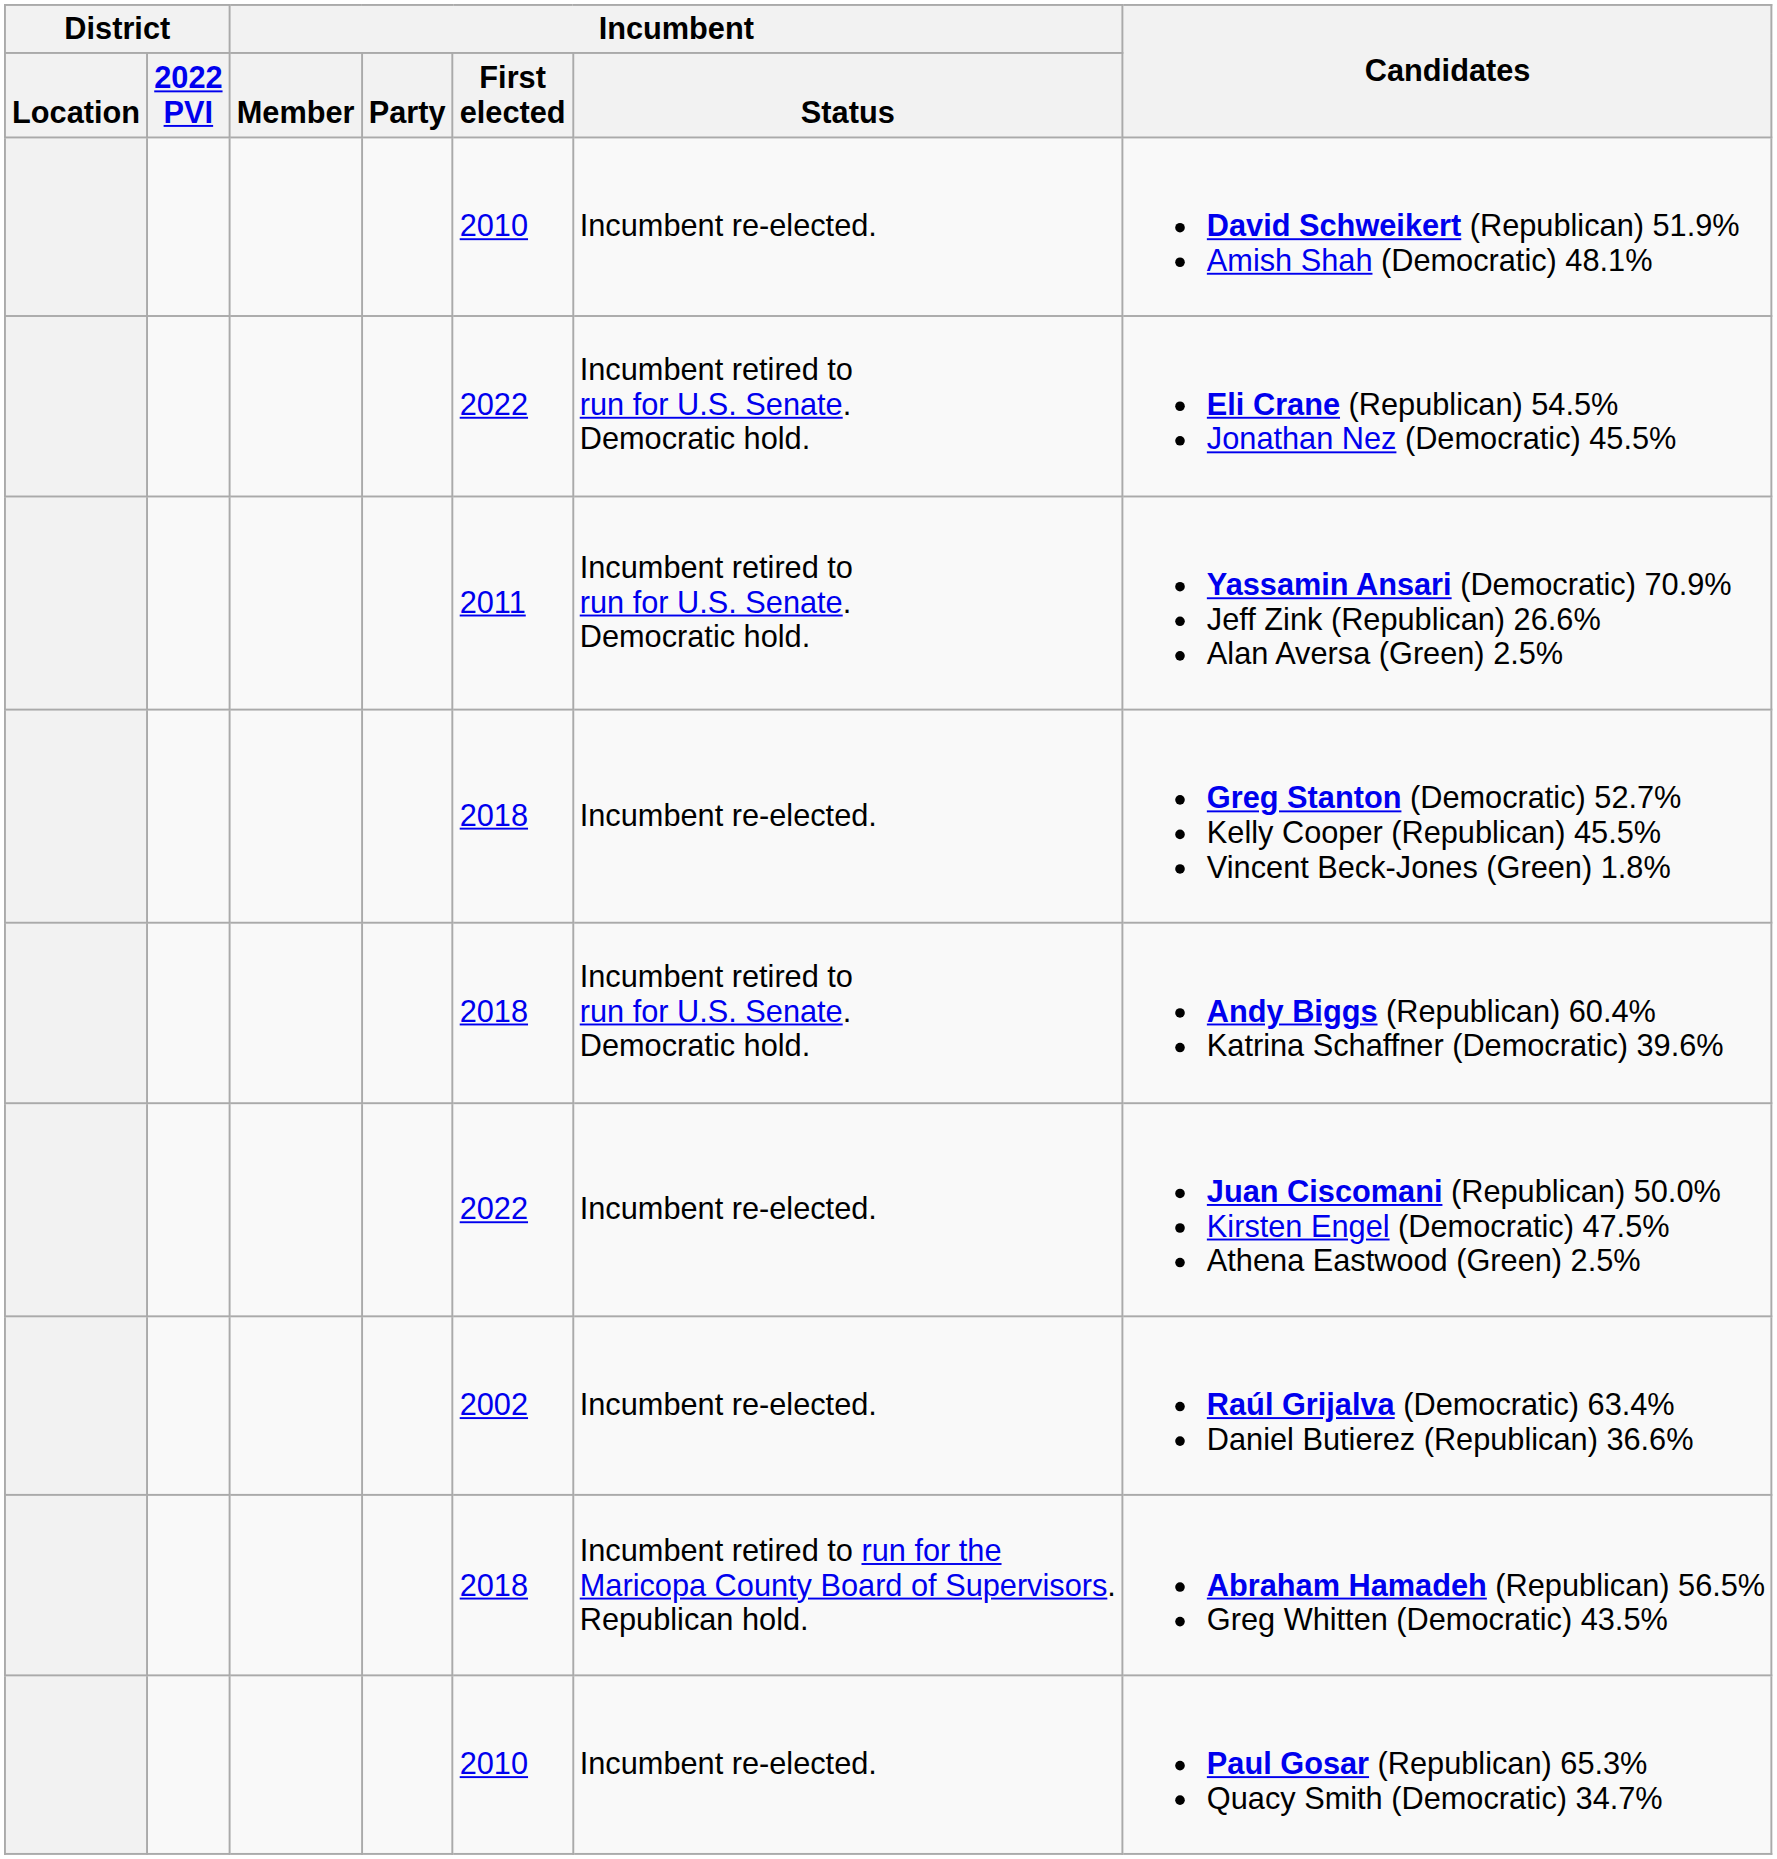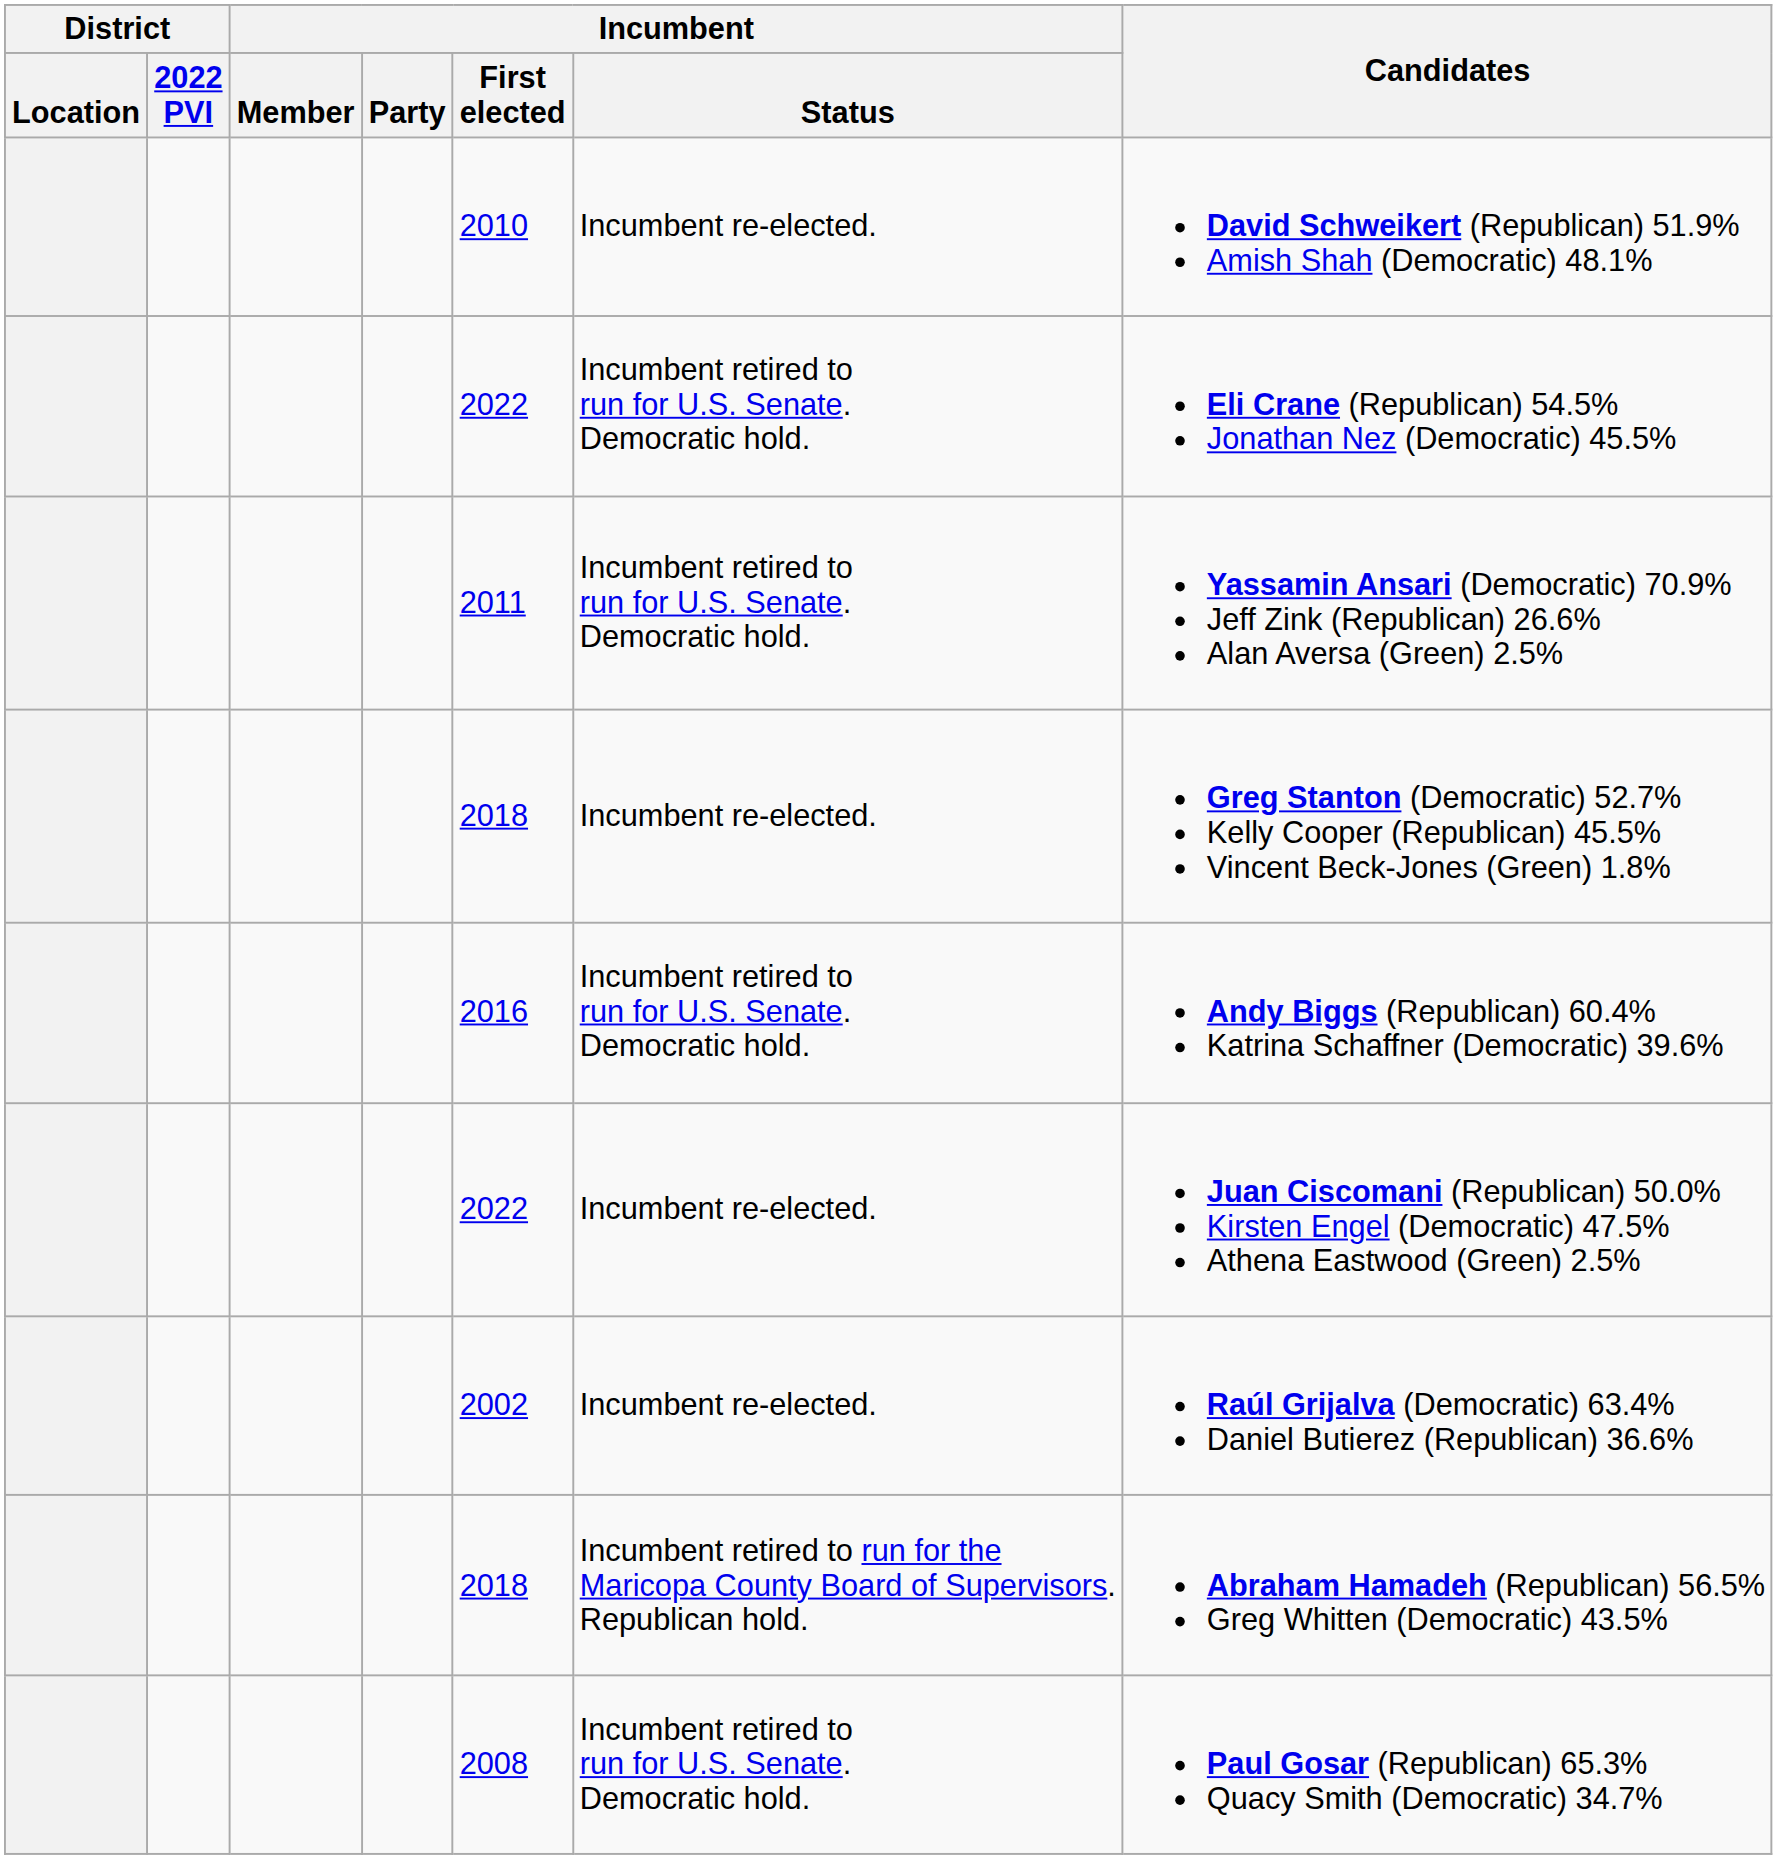row 7 | Incumbent / First elected: 2018 -> 2016
row 11 | Incumbent / First elected: 2010 -> 2008
row 11 | Incumbent / Status: Incumbent re-elected. -> Incumbent retired to run for U.S. Senate. Democratic hold.
